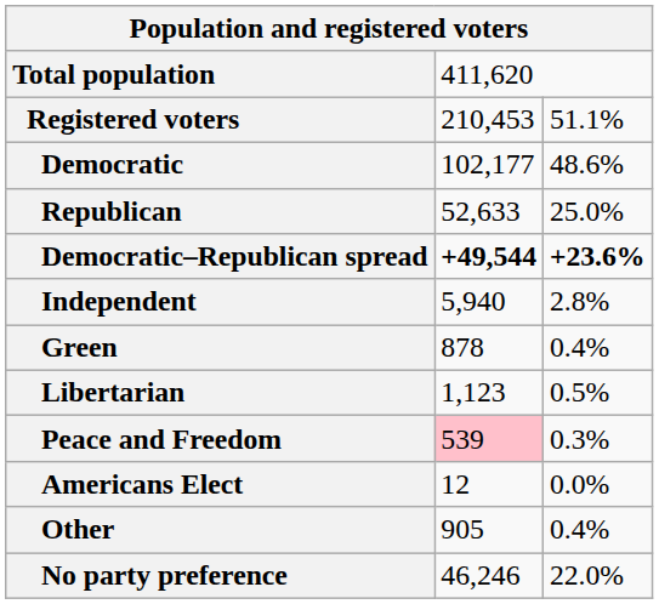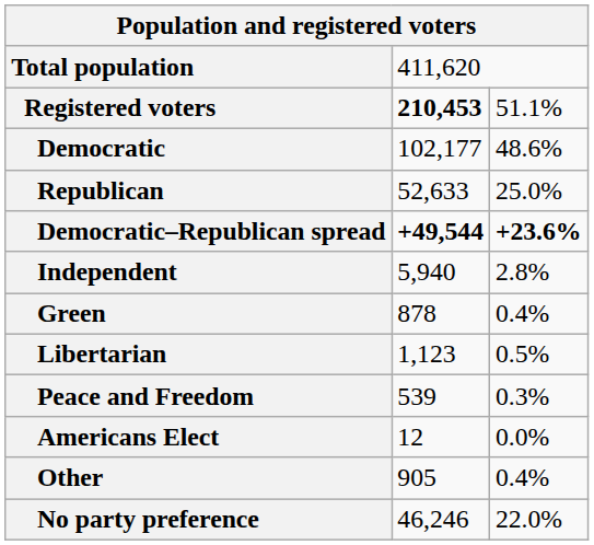Registered voters | column 2: normal -> bold
Peace and Freedom | column 2: pink background -> no background
